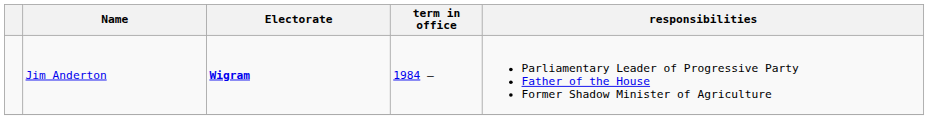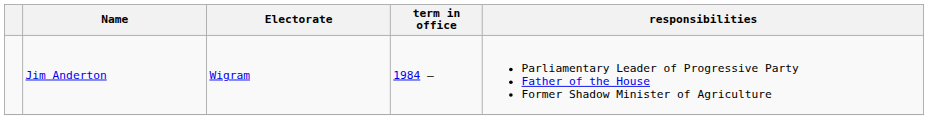Jim Anderton | Electorate: bold -> normal
